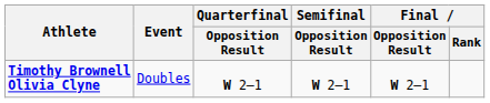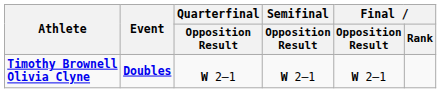Timothy Brownell Olivia Clyne | Event: normal -> bold
